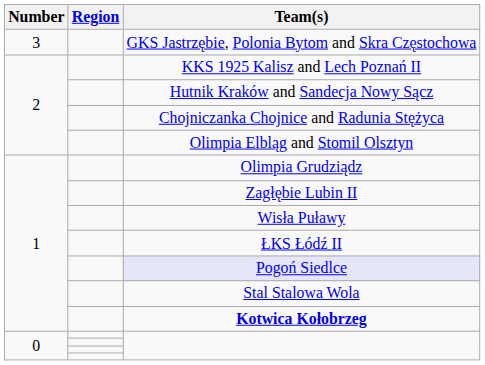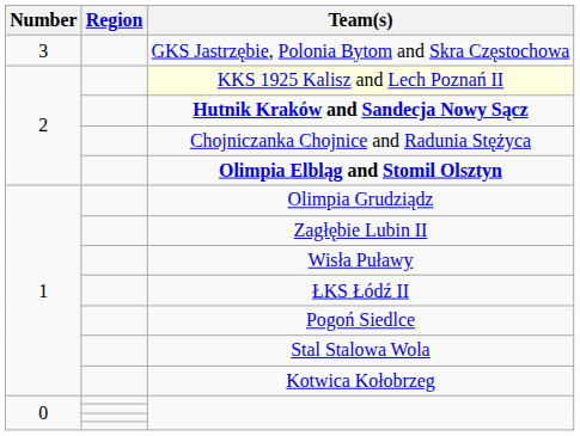KKS 1925 Kalisz and Lech Poznań II | Team(s): no background -> lightyellow background
Hutnik Kraków and Sandecja Nowy Sącz | Team(s): normal -> bold
Olimpia Elbląg and Stomil Olsztyn | Team(s): normal -> bold
Pogoń Siedlce | Team(s): lavender background -> no background
Kotwica Kołobrzeg | Team(s): bold -> normal
